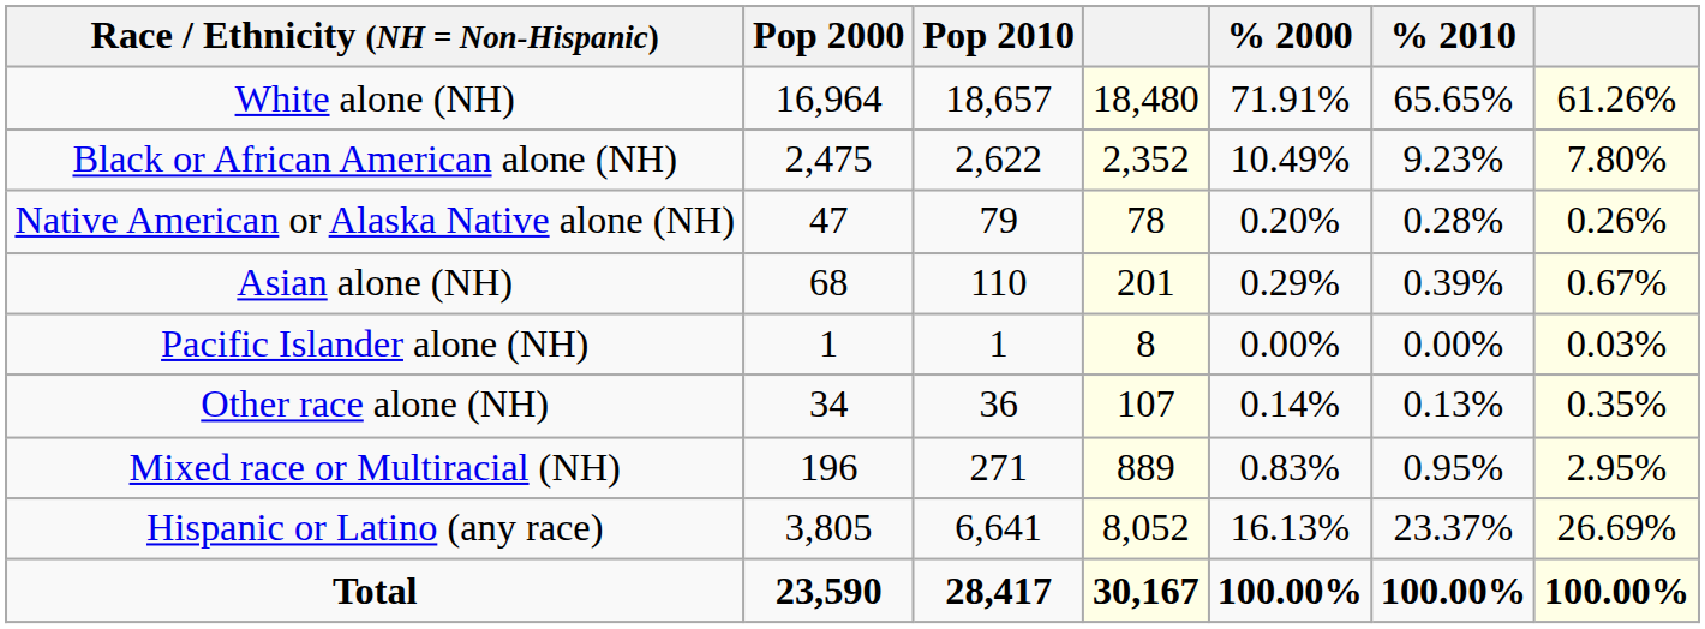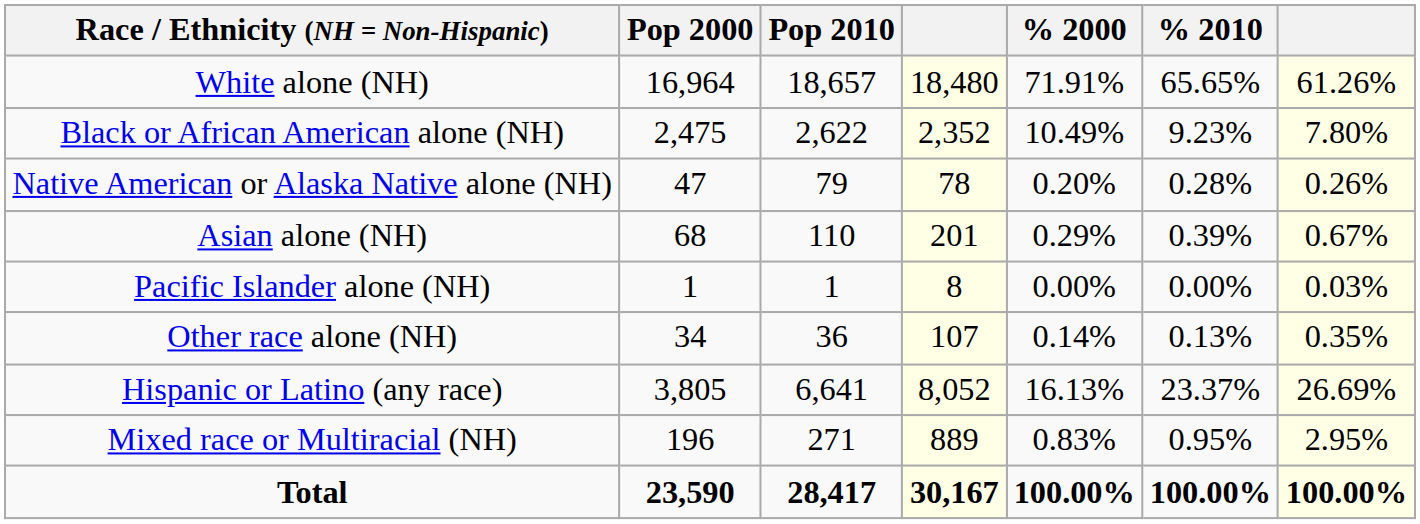rows swapped: Mixed race or Multiracial (NH) <-> Hispanic or Latino (any race)
